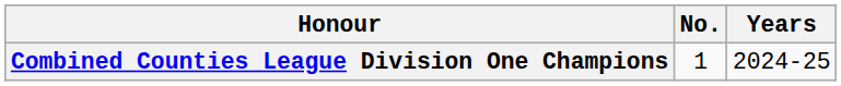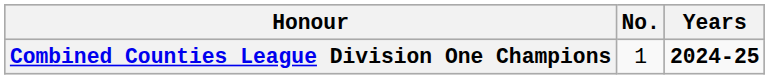row 2 | Years: normal -> bold
